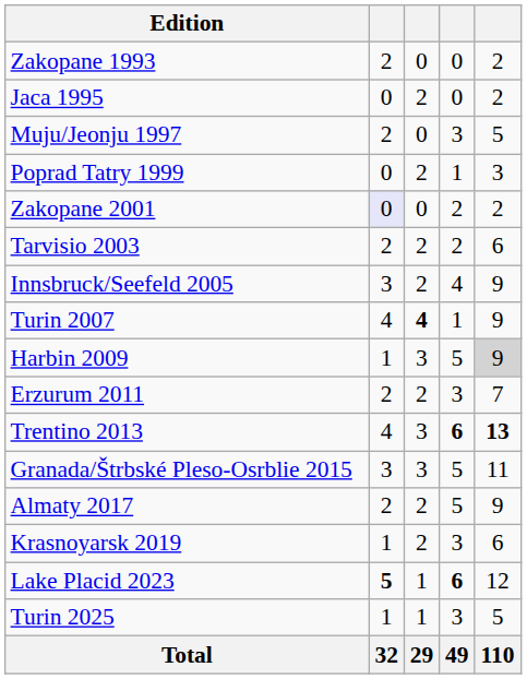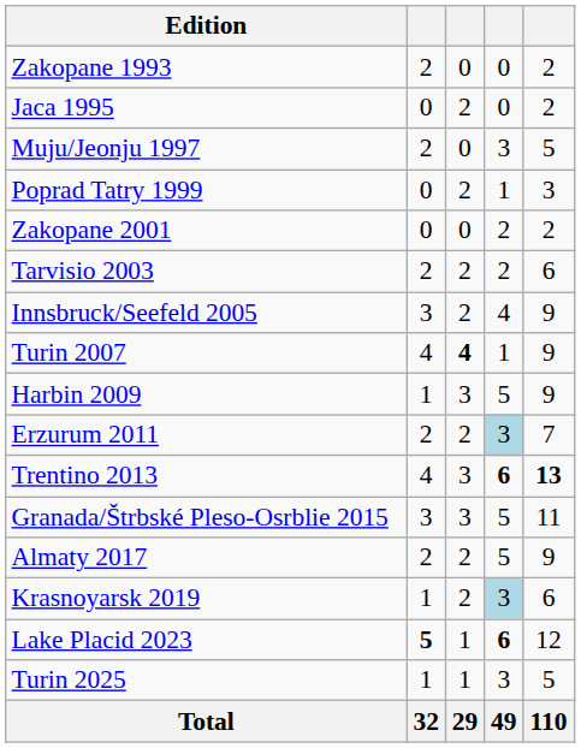Zakopane 2001 | column 2: lavender background -> no background
Harbin 2009 | column 5: lightgrey background -> no background
Erzurum 2011 | column 4: no background -> lightblue background
Krasnoyarsk 2019 | column 4: no background -> lightblue background
